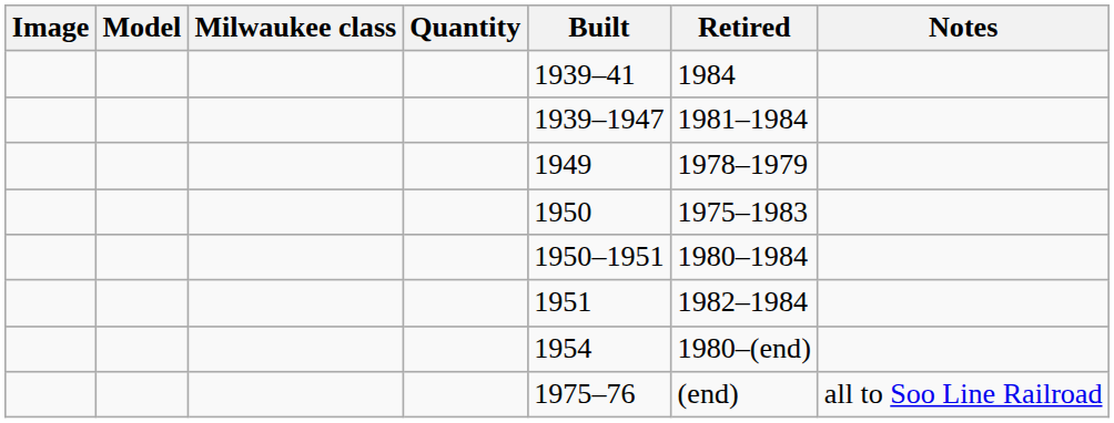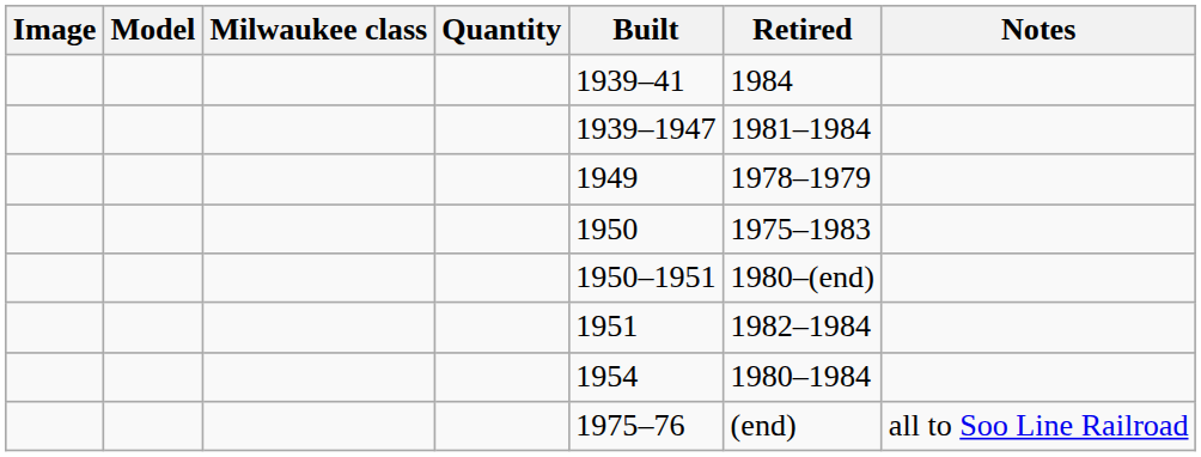row 6 | Retired: 1980–1984 -> 1980–(end)
row 8 | Retired: 1980–(end) -> 1980–1984
